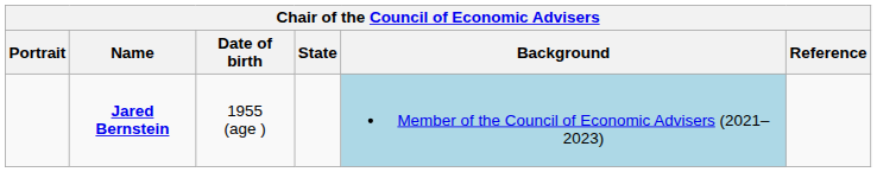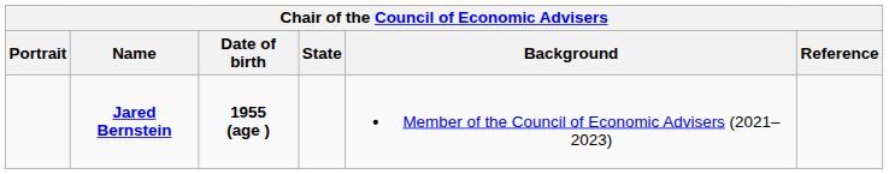Jared Bernstein | Date of birth: normal -> bold
Jared Bernstein | Background: lightblue background -> no background
